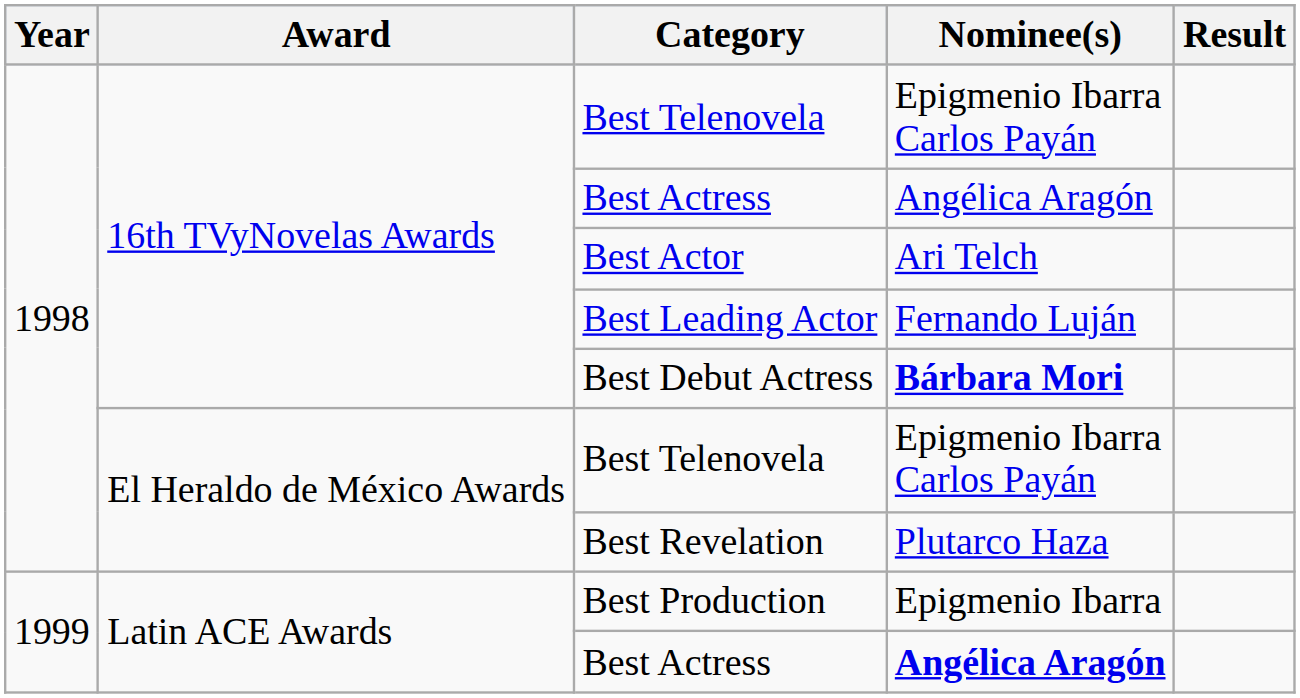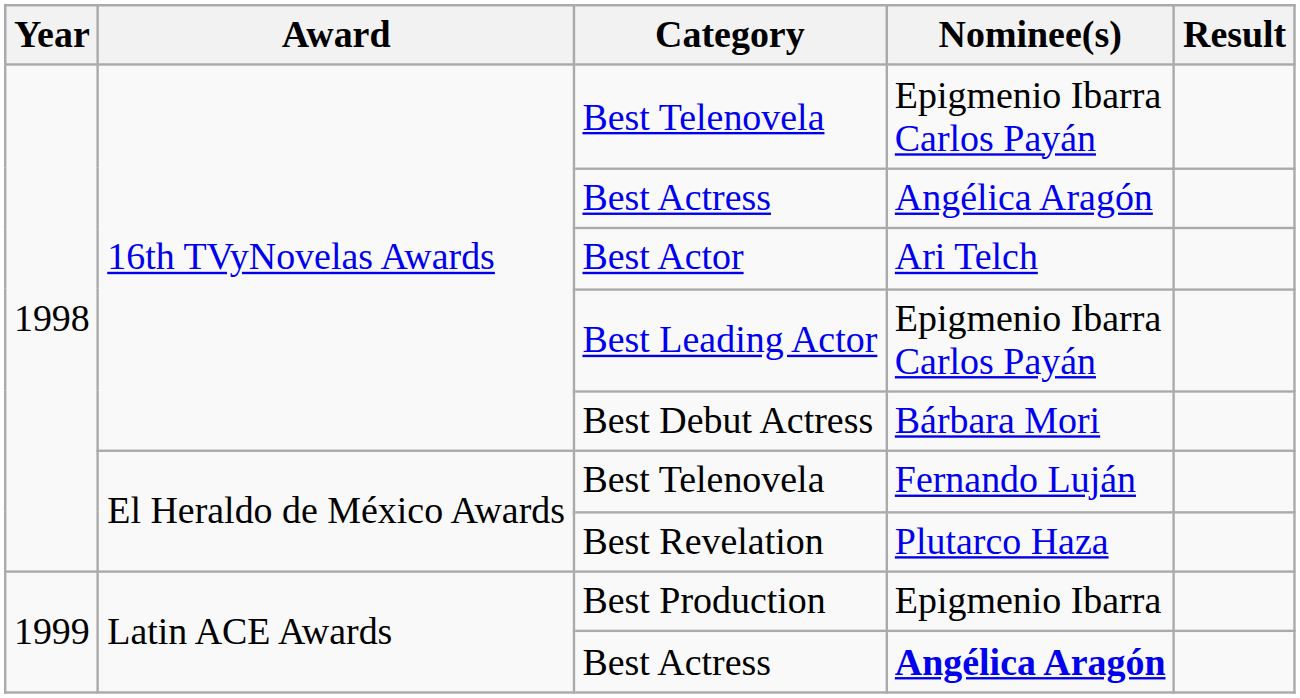Best Leading Actor | Nominee(s): Fernando Luján -> Epigmenio Ibarra Carlos Payán
Best Debut Actress | Nominee(s): bold -> normal
El Heraldo de México Awards / Best Telenovela | Nominee(s): Epigmenio Ibarra Carlos Payán -> Fernando Luján
